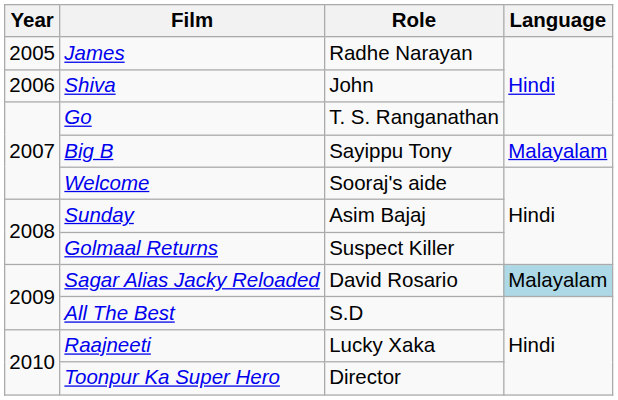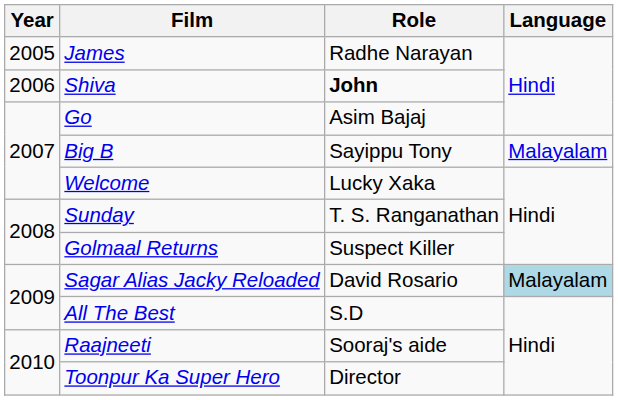Shiva | Role: normal -> bold
Go | Role: T. S. Ranganathan -> Asim Bajaj
Welcome | Role: Sooraj's aide -> Lucky Xaka
Sunday | Role: Asim Bajaj -> T. S. Ranganathan
Raajneeti | Role: Lucky Xaka -> Sooraj's aide
